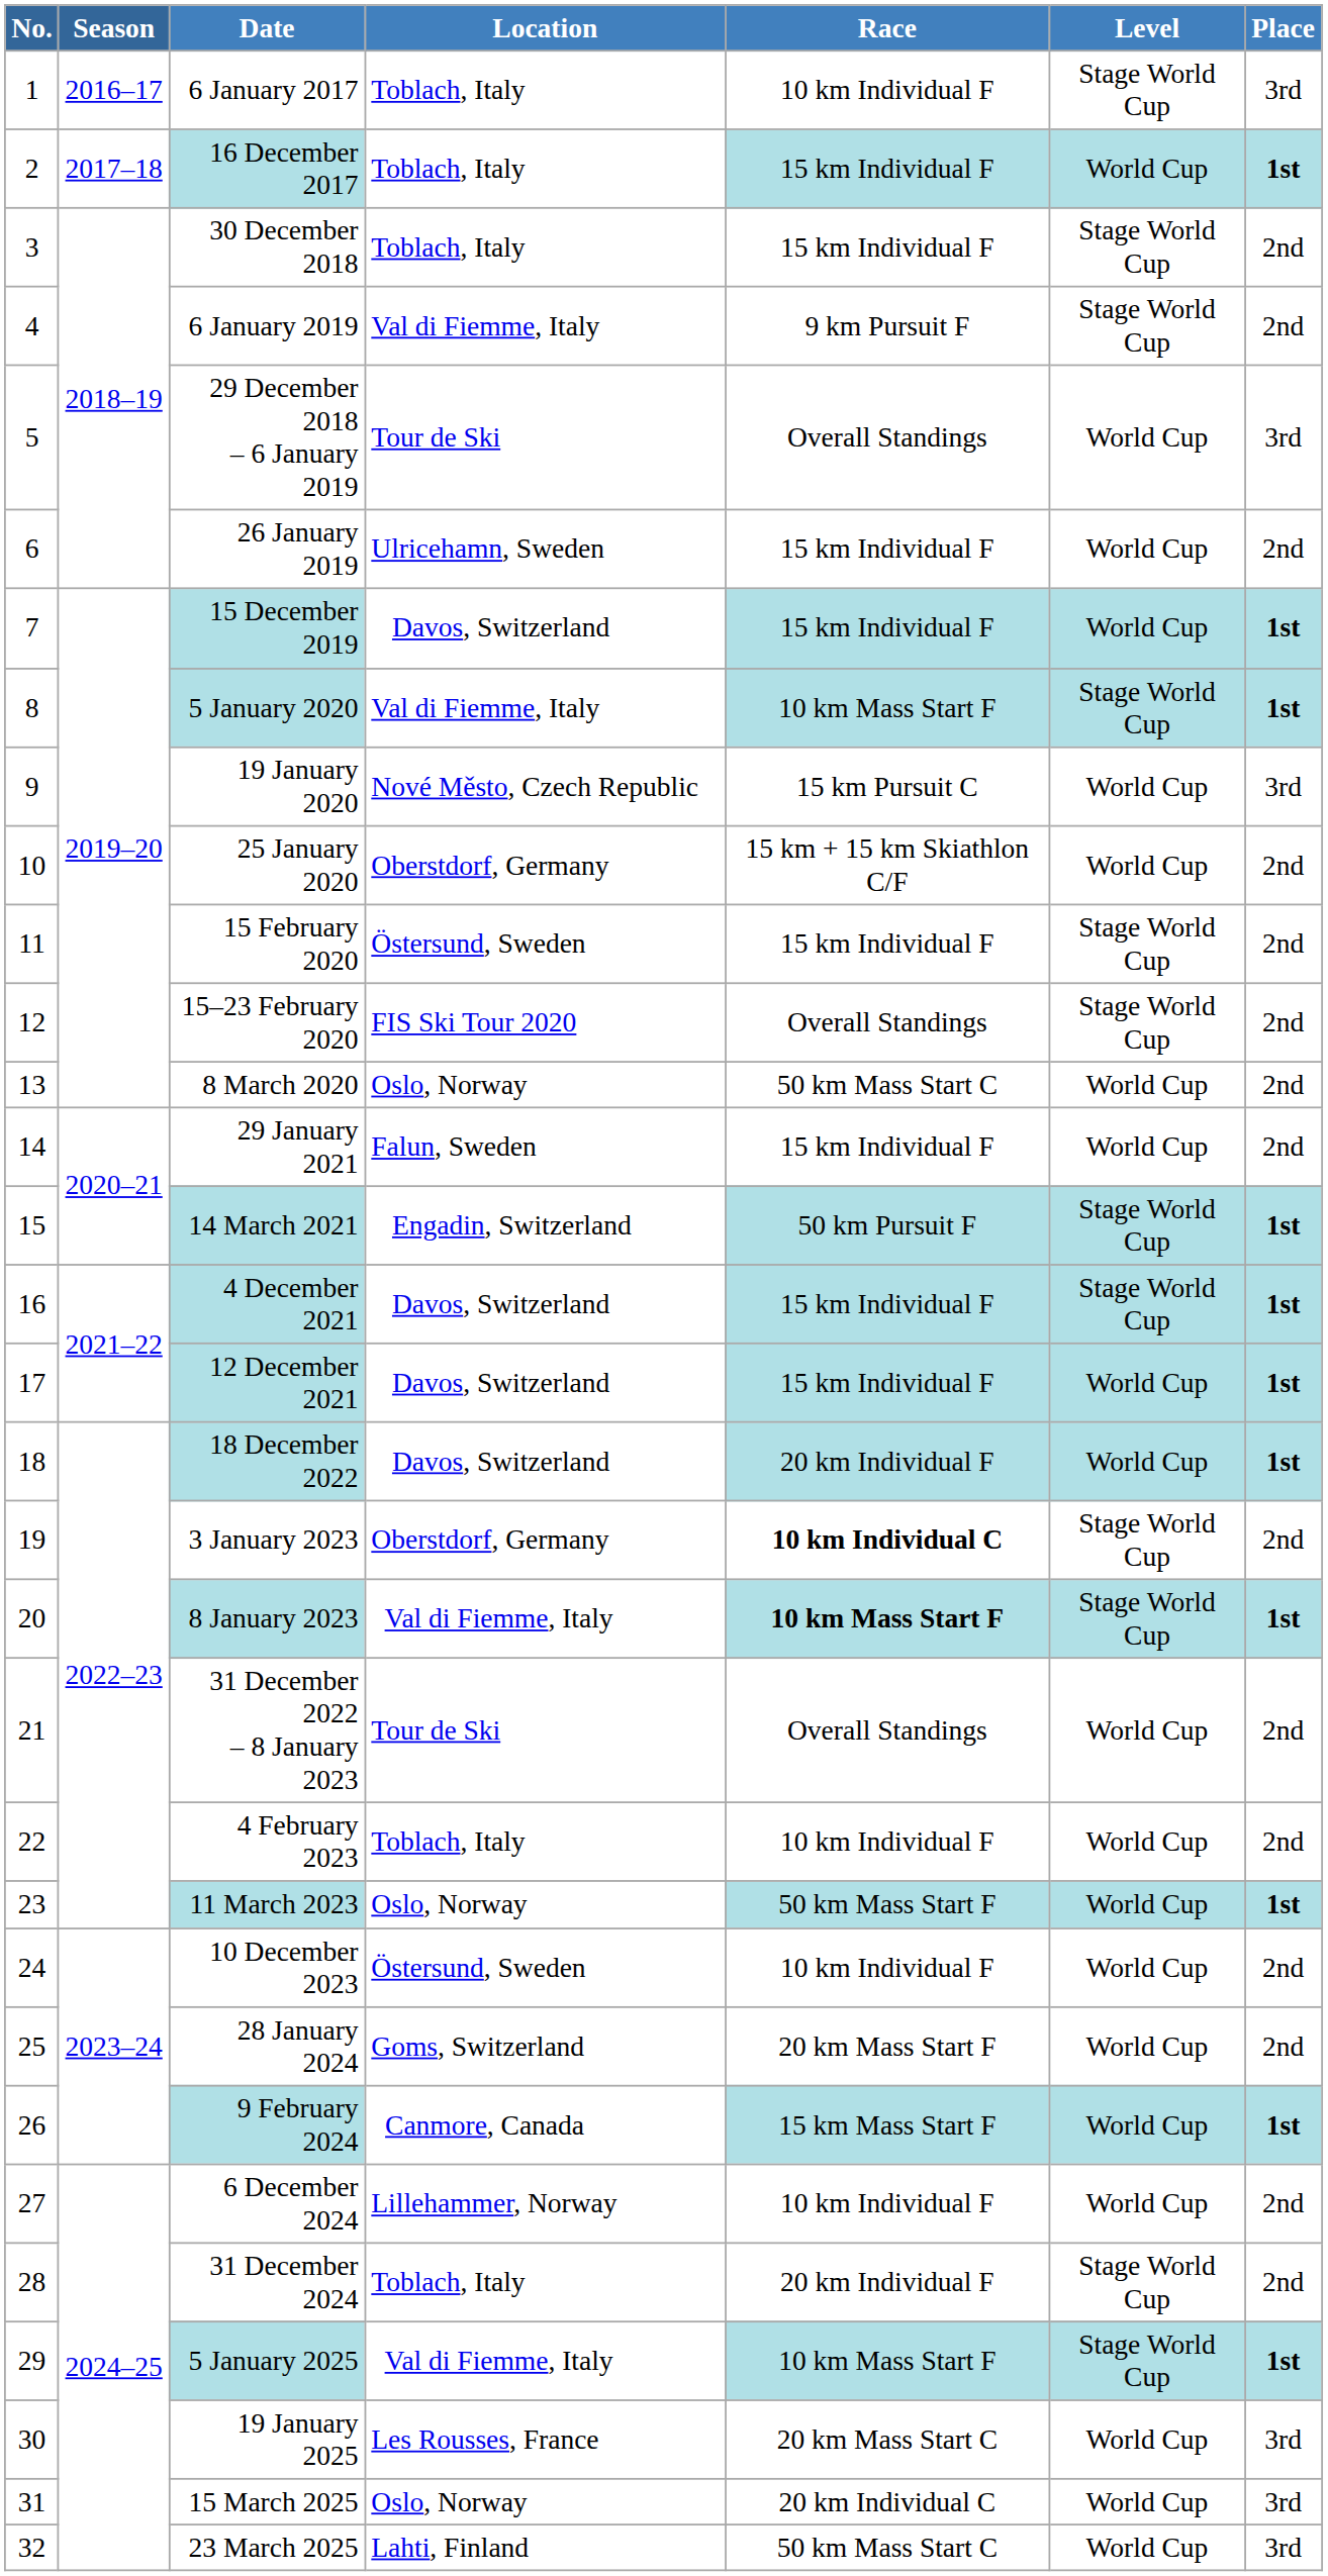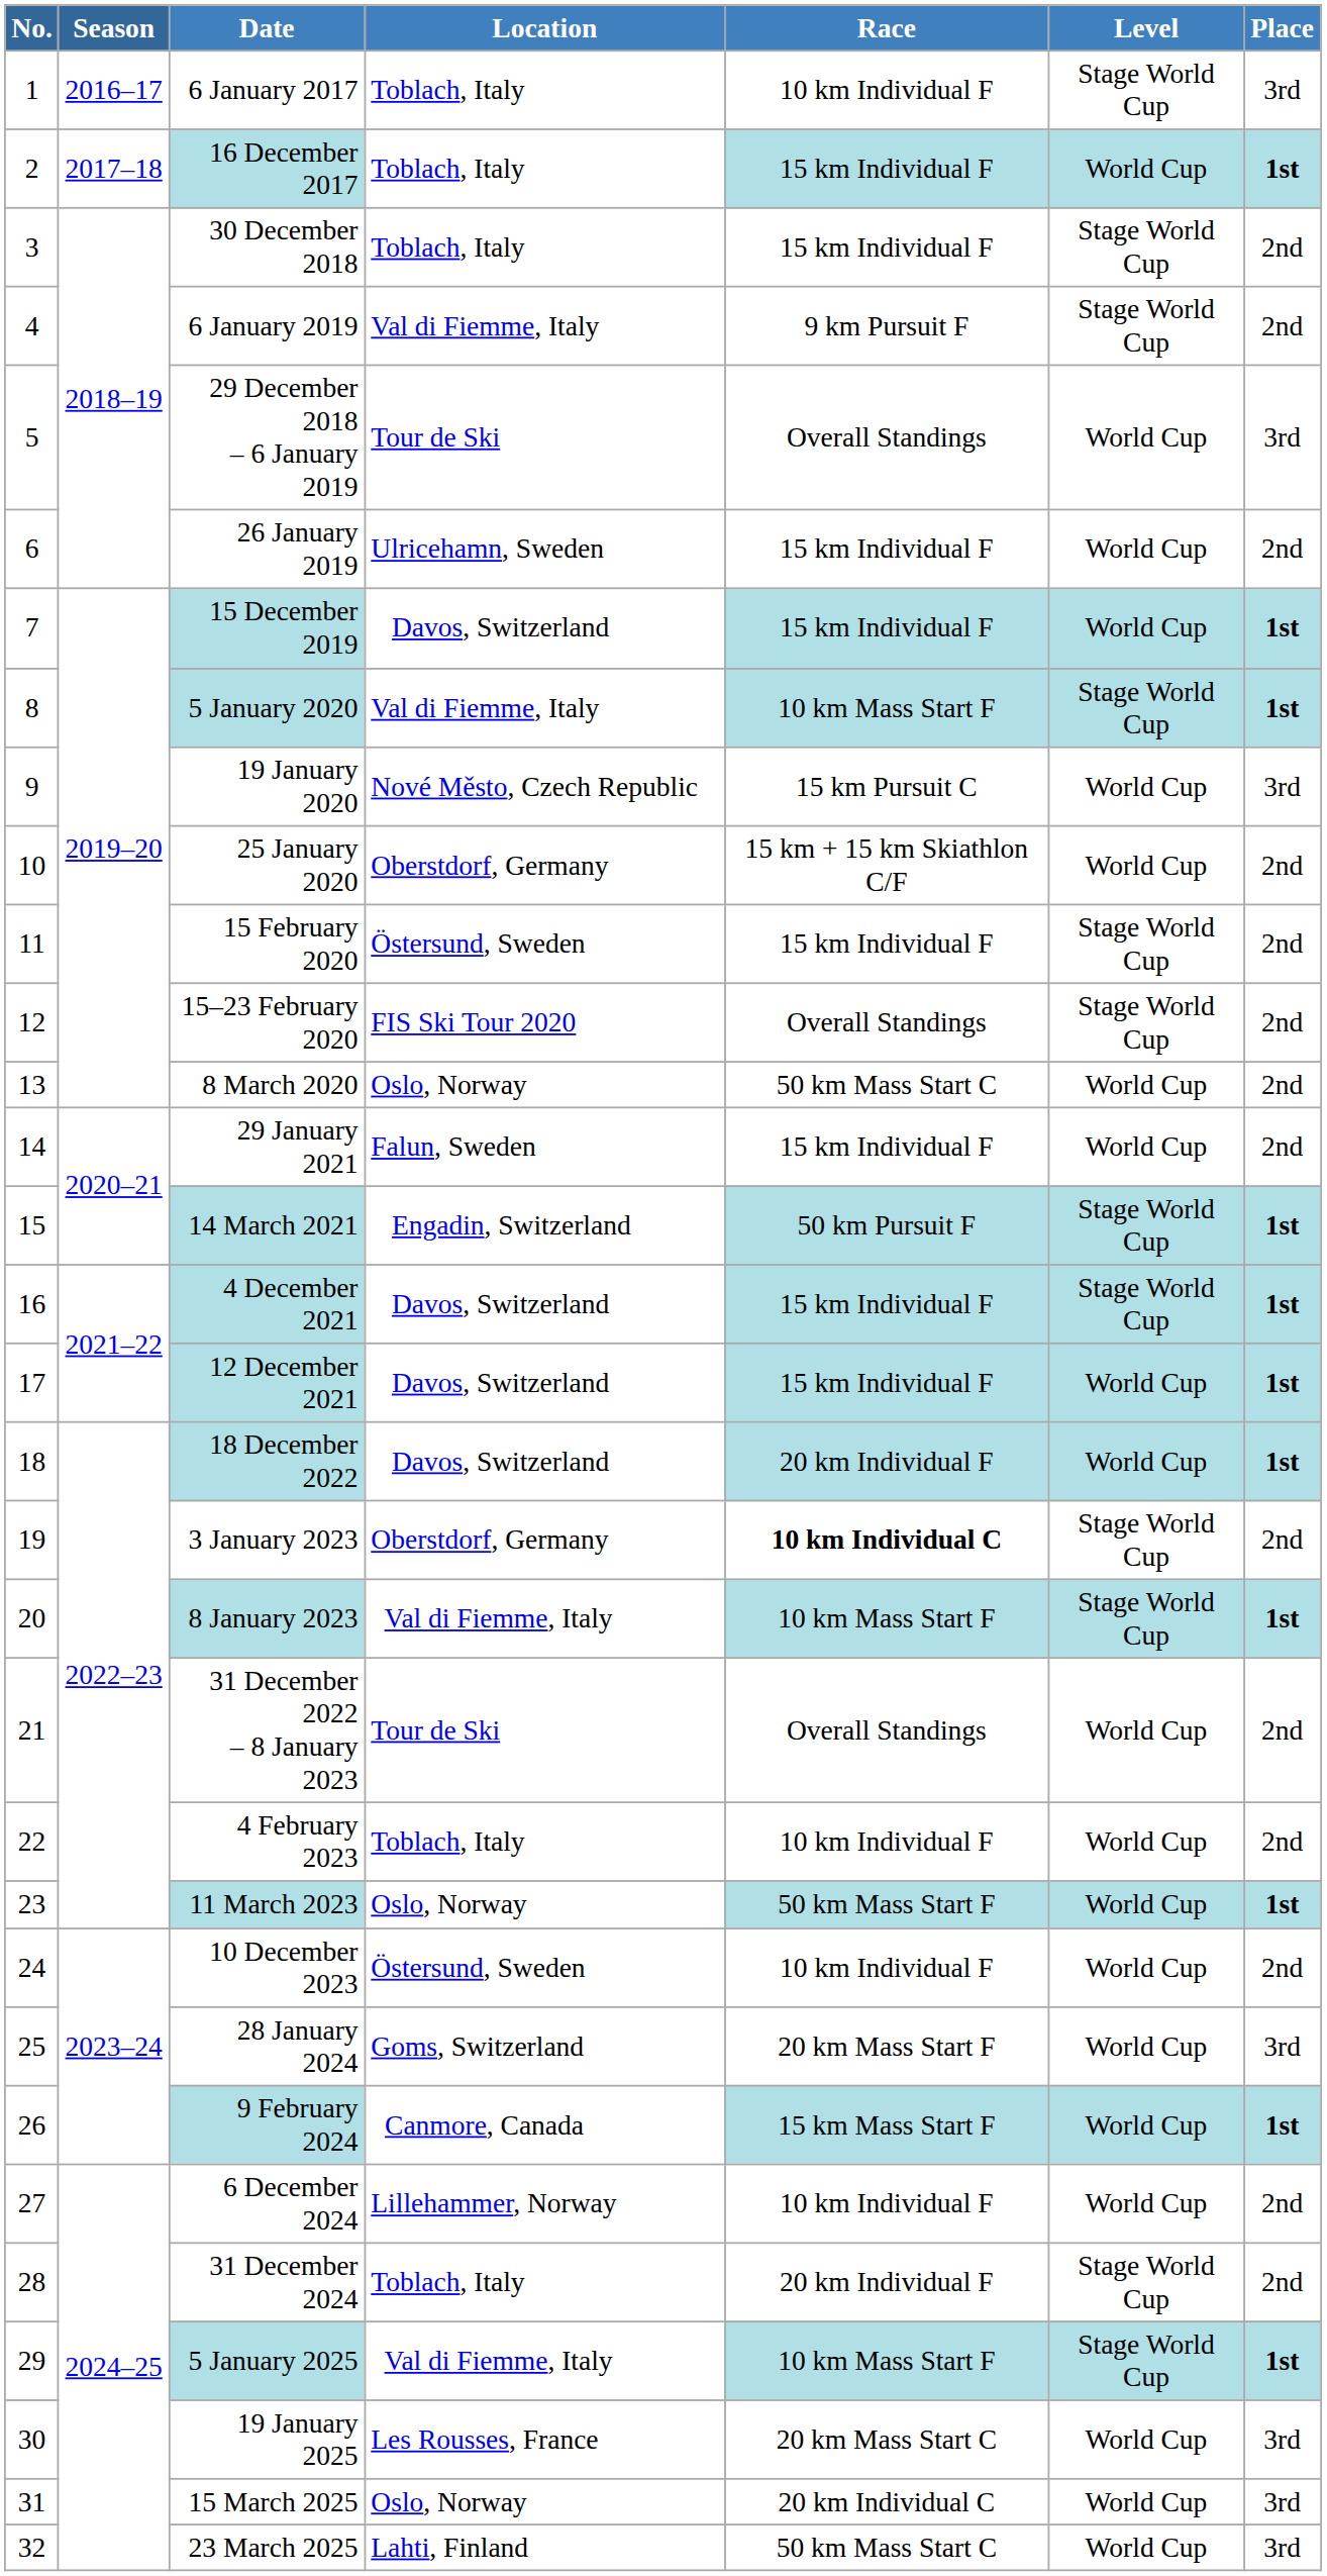8 January 2023 | Race: bold -> normal
28 January 2024 | Place: 2nd -> 3rd
